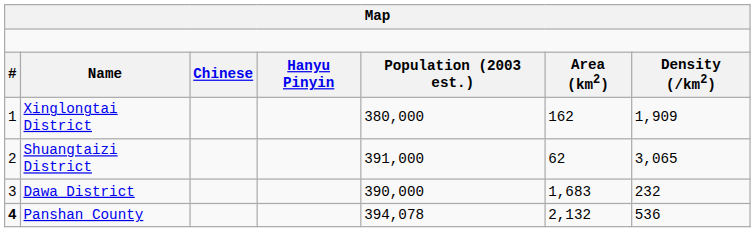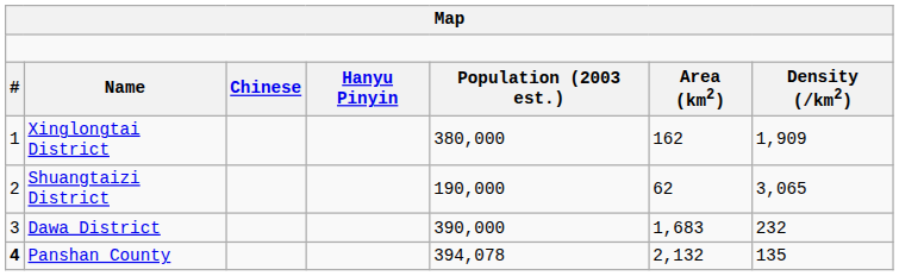Shuangtaizi District | column 5: 391,000 -> 190,000
Panshan County | column 7: 536 -> 135
